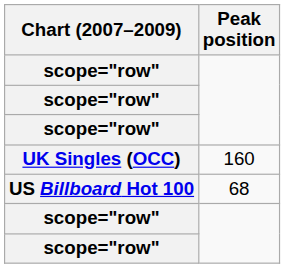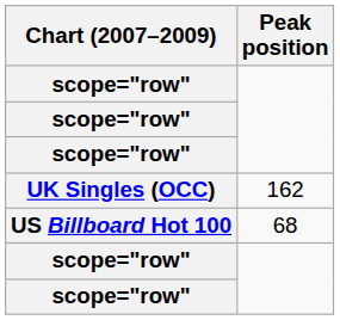UK Singles (OCC) | Peak position: 160 -> 162
